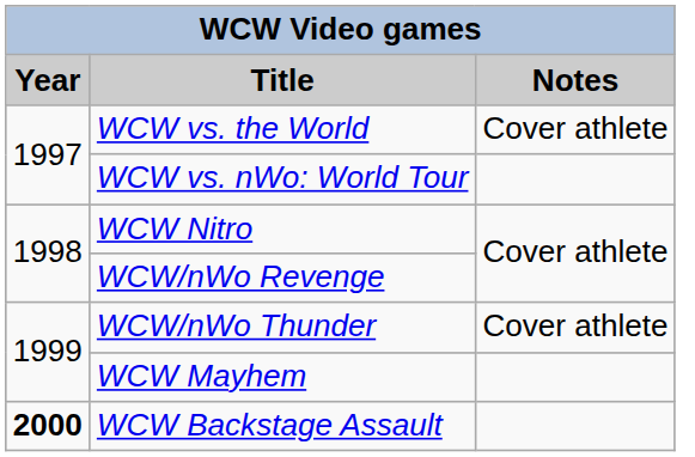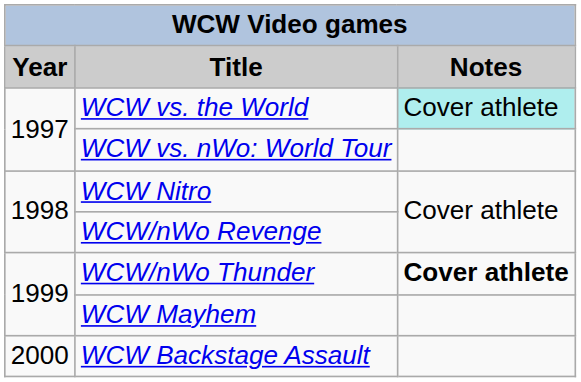WCW vs. the World | Notes: no background -> paleturquoise background
WCW/nWo Thunder | Notes: normal -> bold
WCW Backstage Assault | Year: bold -> normal
